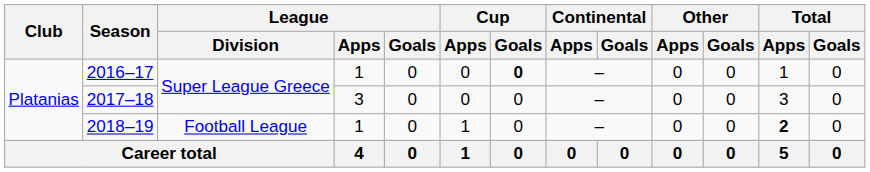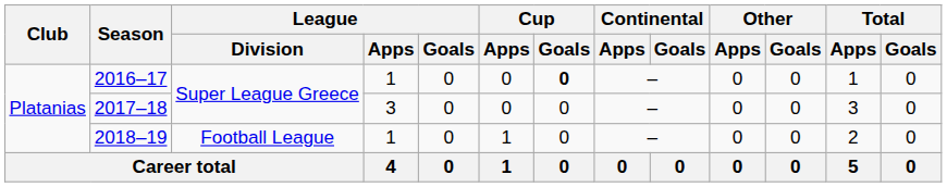2018–19 | Total / Apps: bold -> normal
